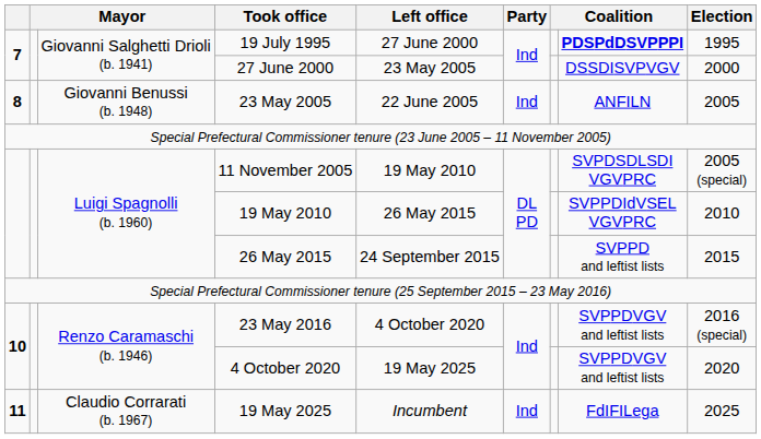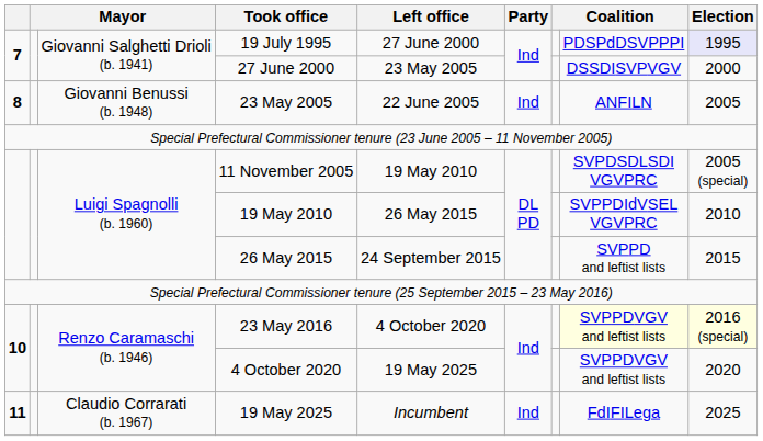19 July 1995 | column 8: bold -> normal
19 July 1995 | Election: no background -> lavender background
23 May 2016 | column 8: no background -> lightyellow background
23 May 2016 | Election: no background -> lightyellow background
